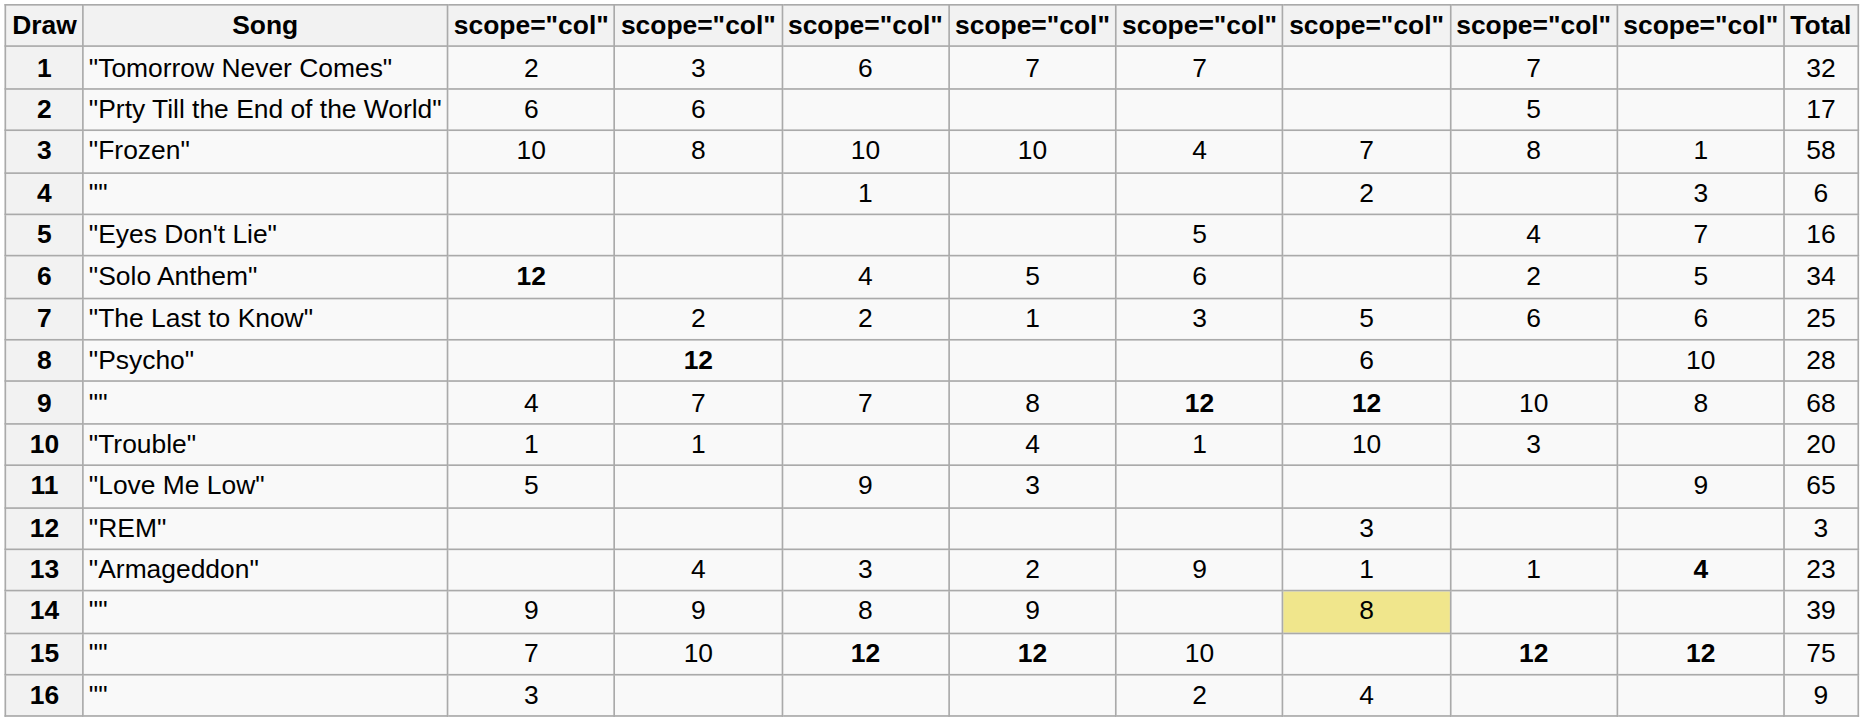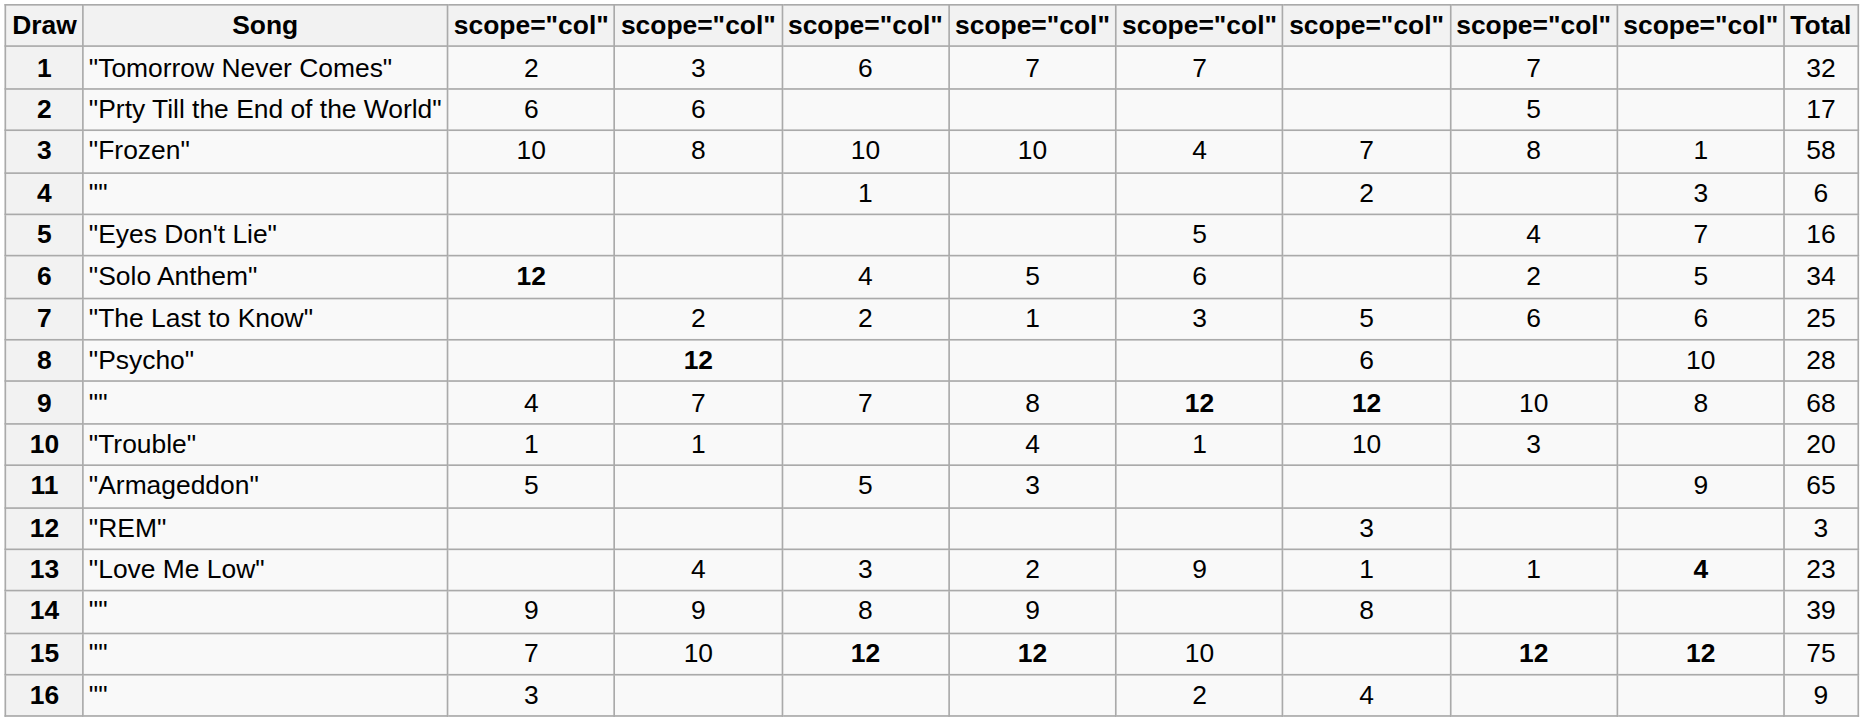11 | Song: "Love Me Low" -> "Armageddon"
11 | column 5: 9 -> 5
13 | Song: "Armageddon" -> "Love Me Low"
14 | column 8: khaki background -> no background
